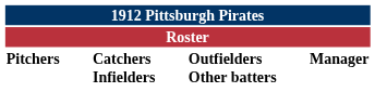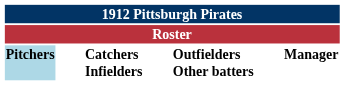Pitchers | column 1: no background -> lightblue background
